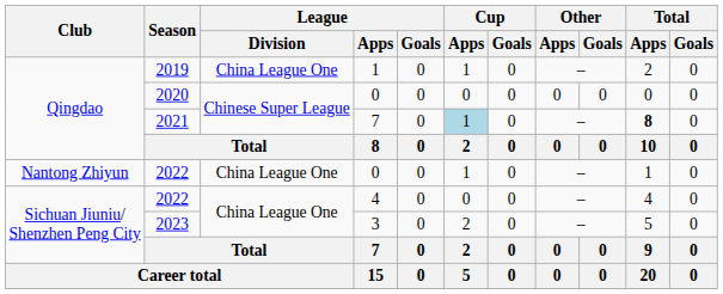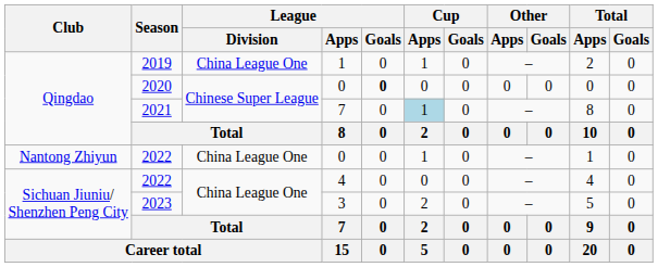2020 | League / Goals: normal -> bold
2021 | Total / Apps: bold -> normal
